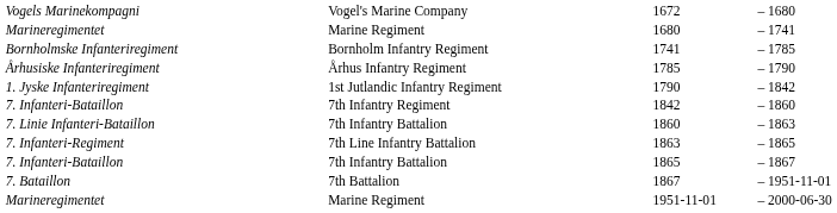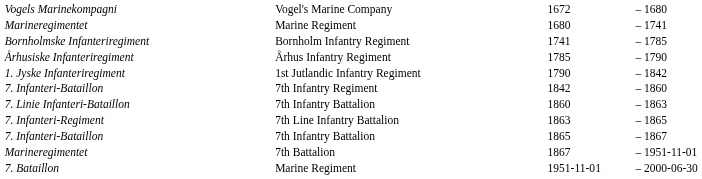row 10 | column 1: 7. Bataillon -> Marineregimentet
row 11 | column 1: Marineregimentet -> 7. Bataillon
